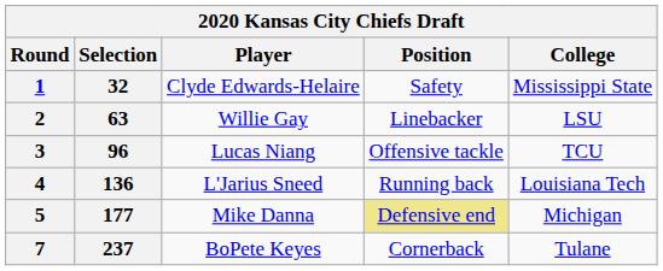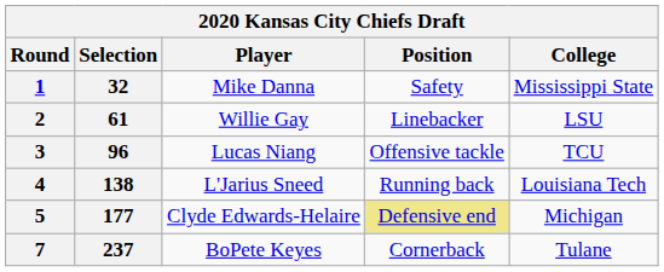1 | Player: Clyde Edwards-Helaire -> Mike Danna
2 | Selection: 63 -> 61
4 | Selection: 136 -> 138
5 | Player: Mike Danna -> Clyde Edwards-Helaire
